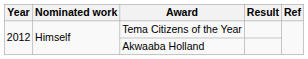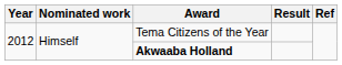Akwaaba Holland | Award: normal -> bold
